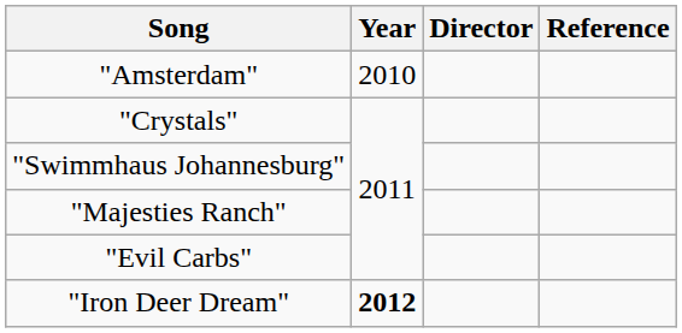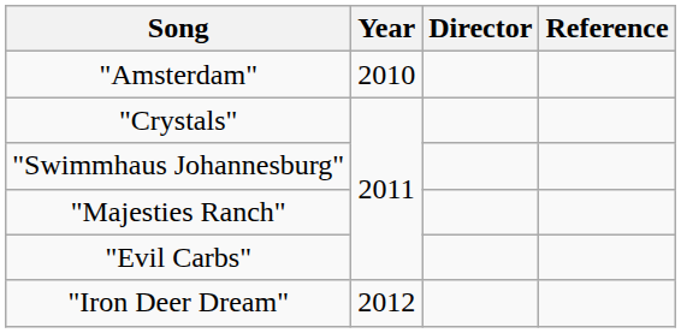"Iron Deer Dream" | Year: bold -> normal
